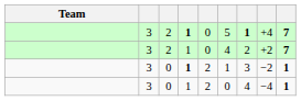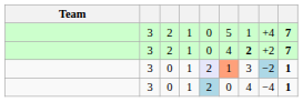row 2 | column 4: bold -> normal
row 2 | column 7: bold -> normal
row 3 | column 7: normal -> bold
row 4 | column 4: bold -> normal
row 4 | column 5: no background -> lavender background
row 4 | column 6: no background -> lightsalmon background
row 4 | column 8: no background -> lightblue background
row 5 | column 5: no background -> lightblue background
